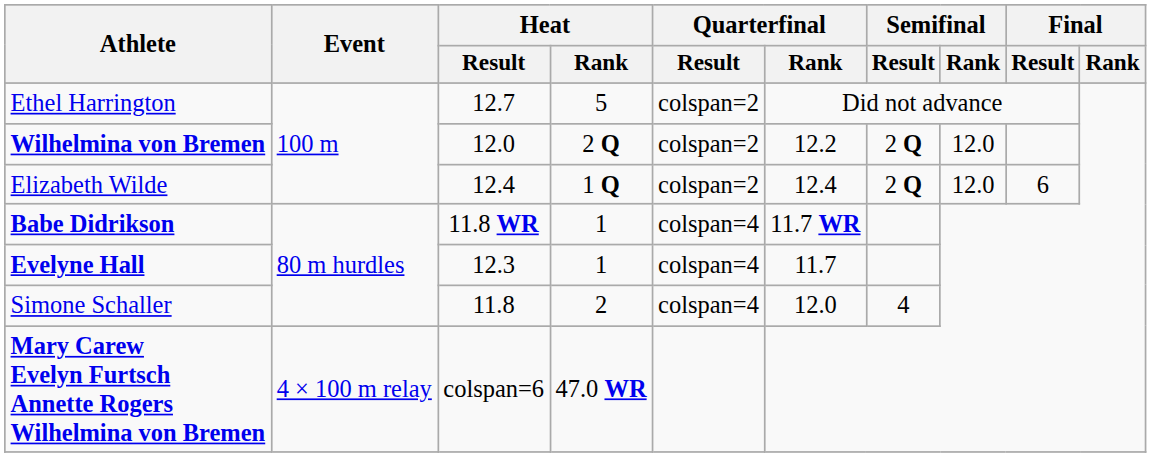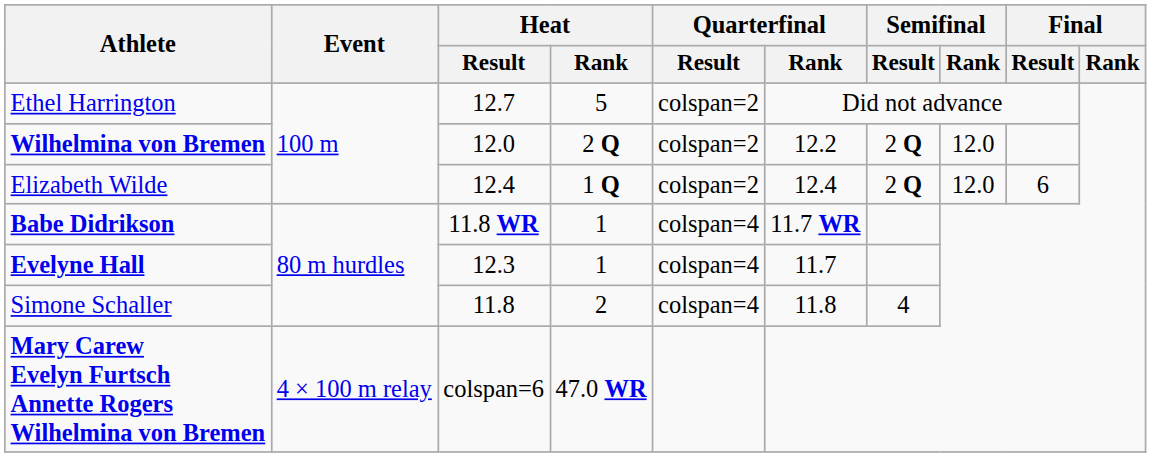Simone Schaller | Quarterfinal / Rank: 12.0 -> 11.8
